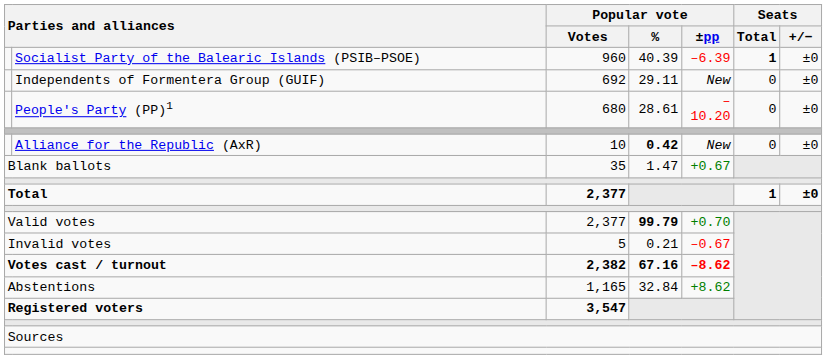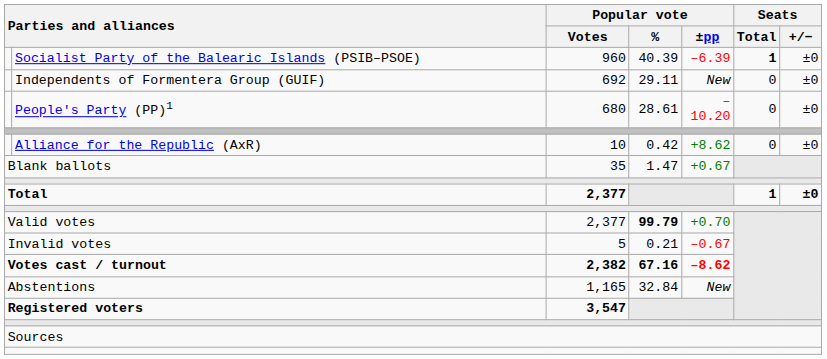Alliance for the Republic (AxR) | Popular vote / %: bold -> normal
Alliance for the Republic (AxR) | Popular vote / ±pp: New -> +8.62
Abstentions | Popular vote / ±pp: +8.62 -> New
